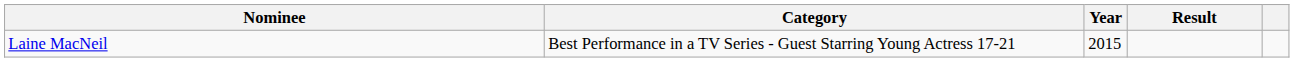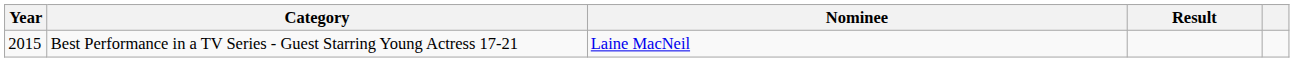columns swapped: Year <-> Nominee
